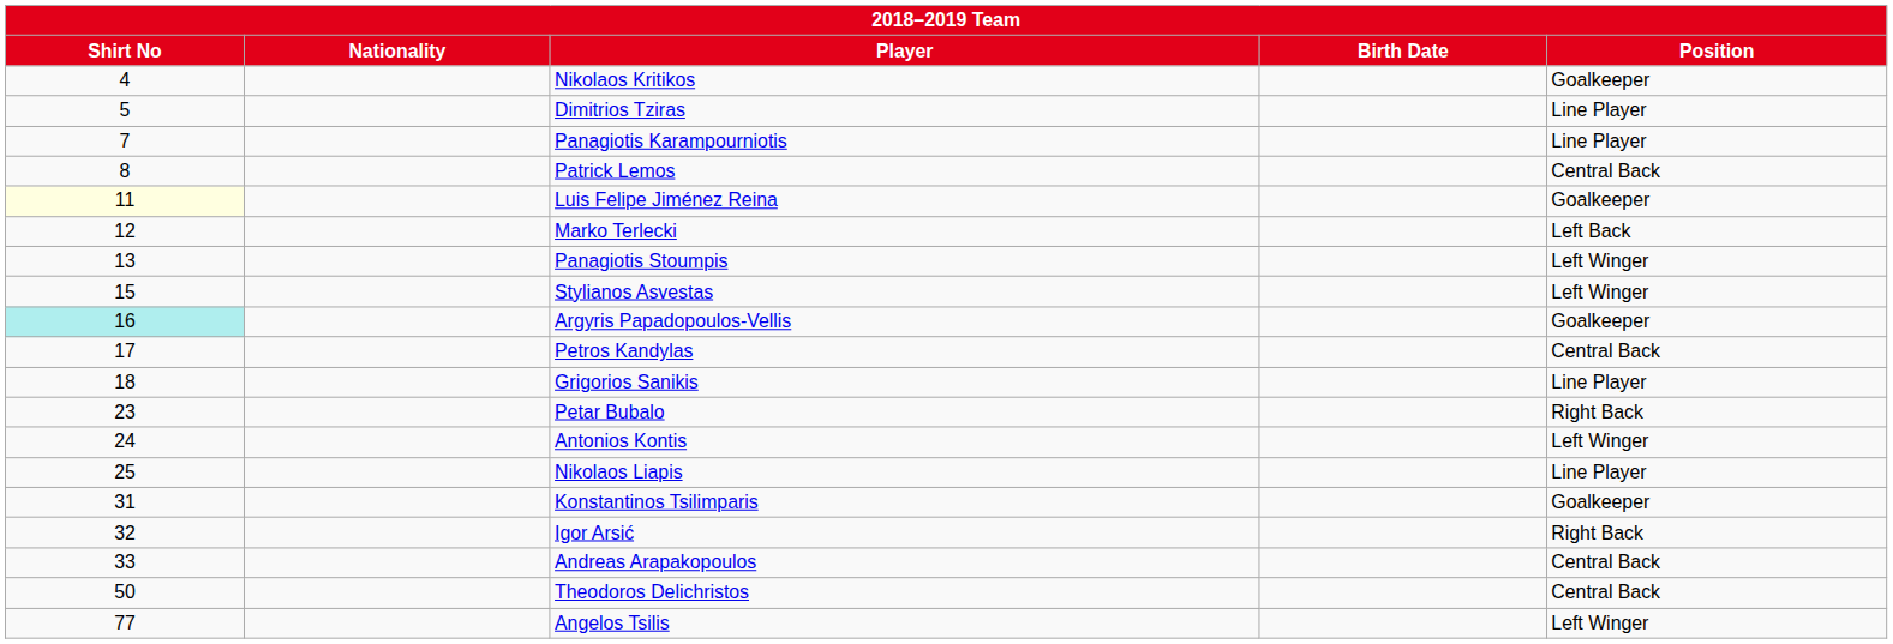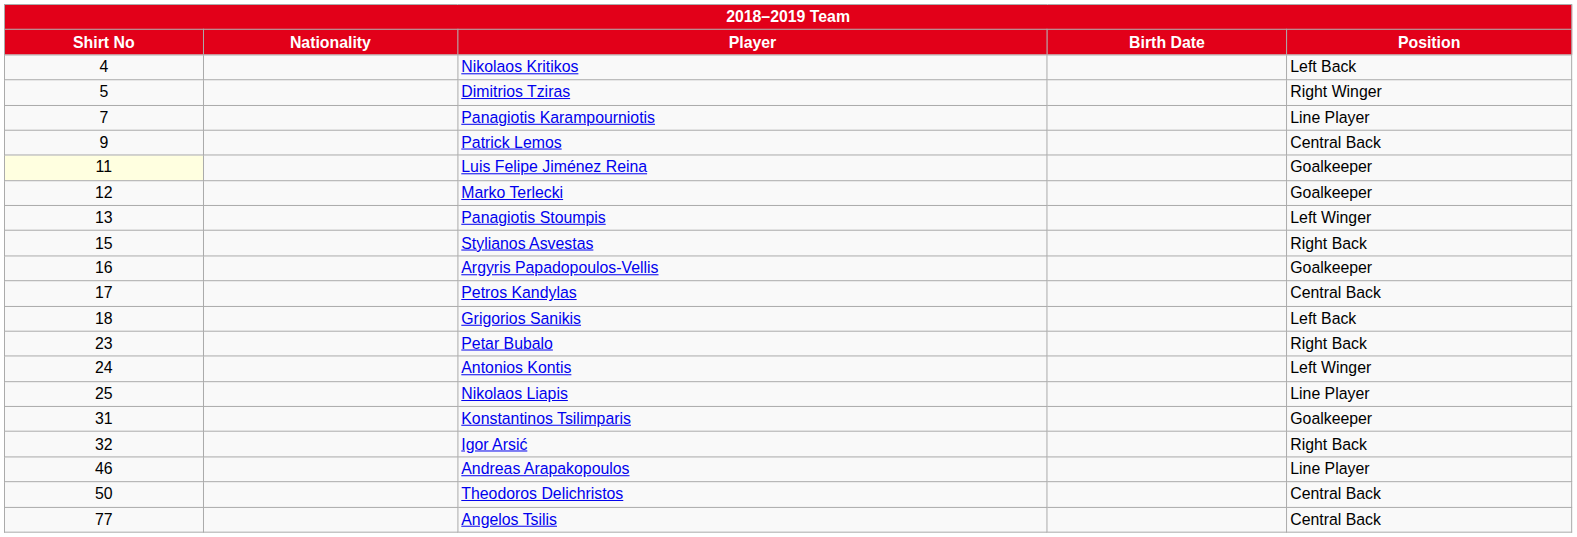Nikolaos Kritikos | Position: Goalkeeper -> Left Back
Dimitrios Tziras | Position: Line Player -> Right Winger
Patrick Lemos | Shirt No: 8 -> 9
Marko Terlecki | Position: Left Back -> Goalkeeper
Stylianos Asvestas | Position: Left Winger -> Right Back
Argyris Papadopoulos-Vellis | Shirt No: paleturquoise background -> no background
Grigorios Sanikis | Position: Line Player -> Left Back
Andreas Arapakopoulos | Shirt No: 33 -> 46
Andreas Arapakopoulos | Position: Central Back -> Line Player
Angelos Tsilis | Position: Left Winger -> Central Back
